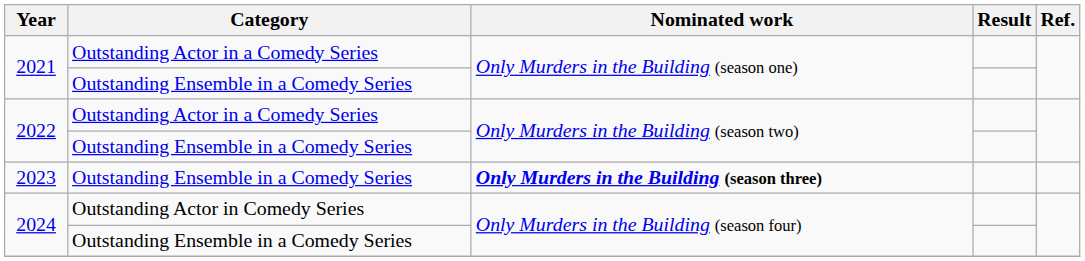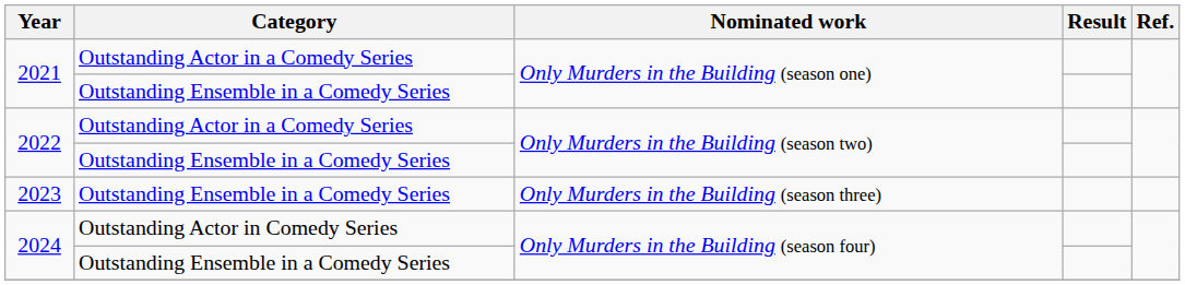2023 | Nominated work: bold -> normal
